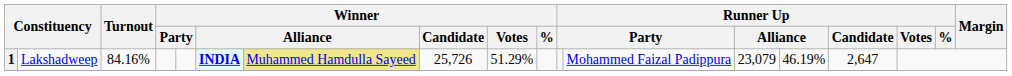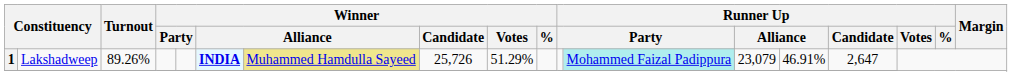1 | Turnout: 84.16% -> 89.26%
1 | column 12: no background -> paleturquoise background
1 | column 14: 46.19% -> 46.91%
